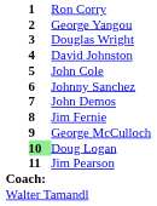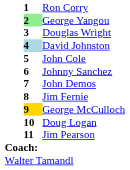George Yangou | column 1: no background -> lightgreen background
David Johnston | column 1: no background -> lightblue background
George McCulloch | column 1: no background -> gold background
Doug Logan | column 1: lightgreen background -> no background
